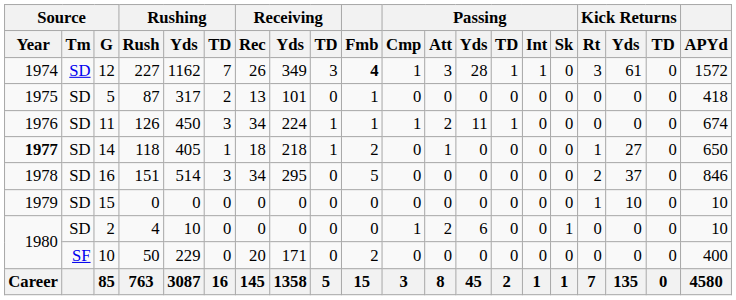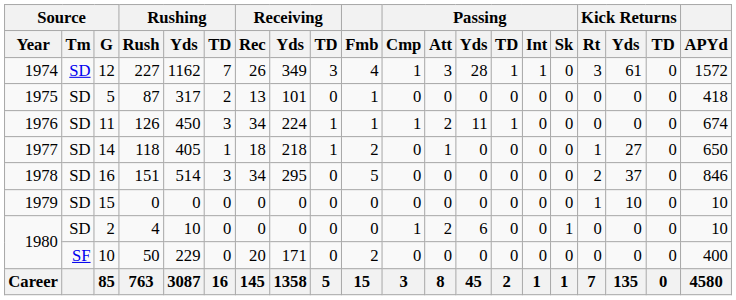12 | Fmb: bold -> normal
14 | Source / Year: bold -> normal
